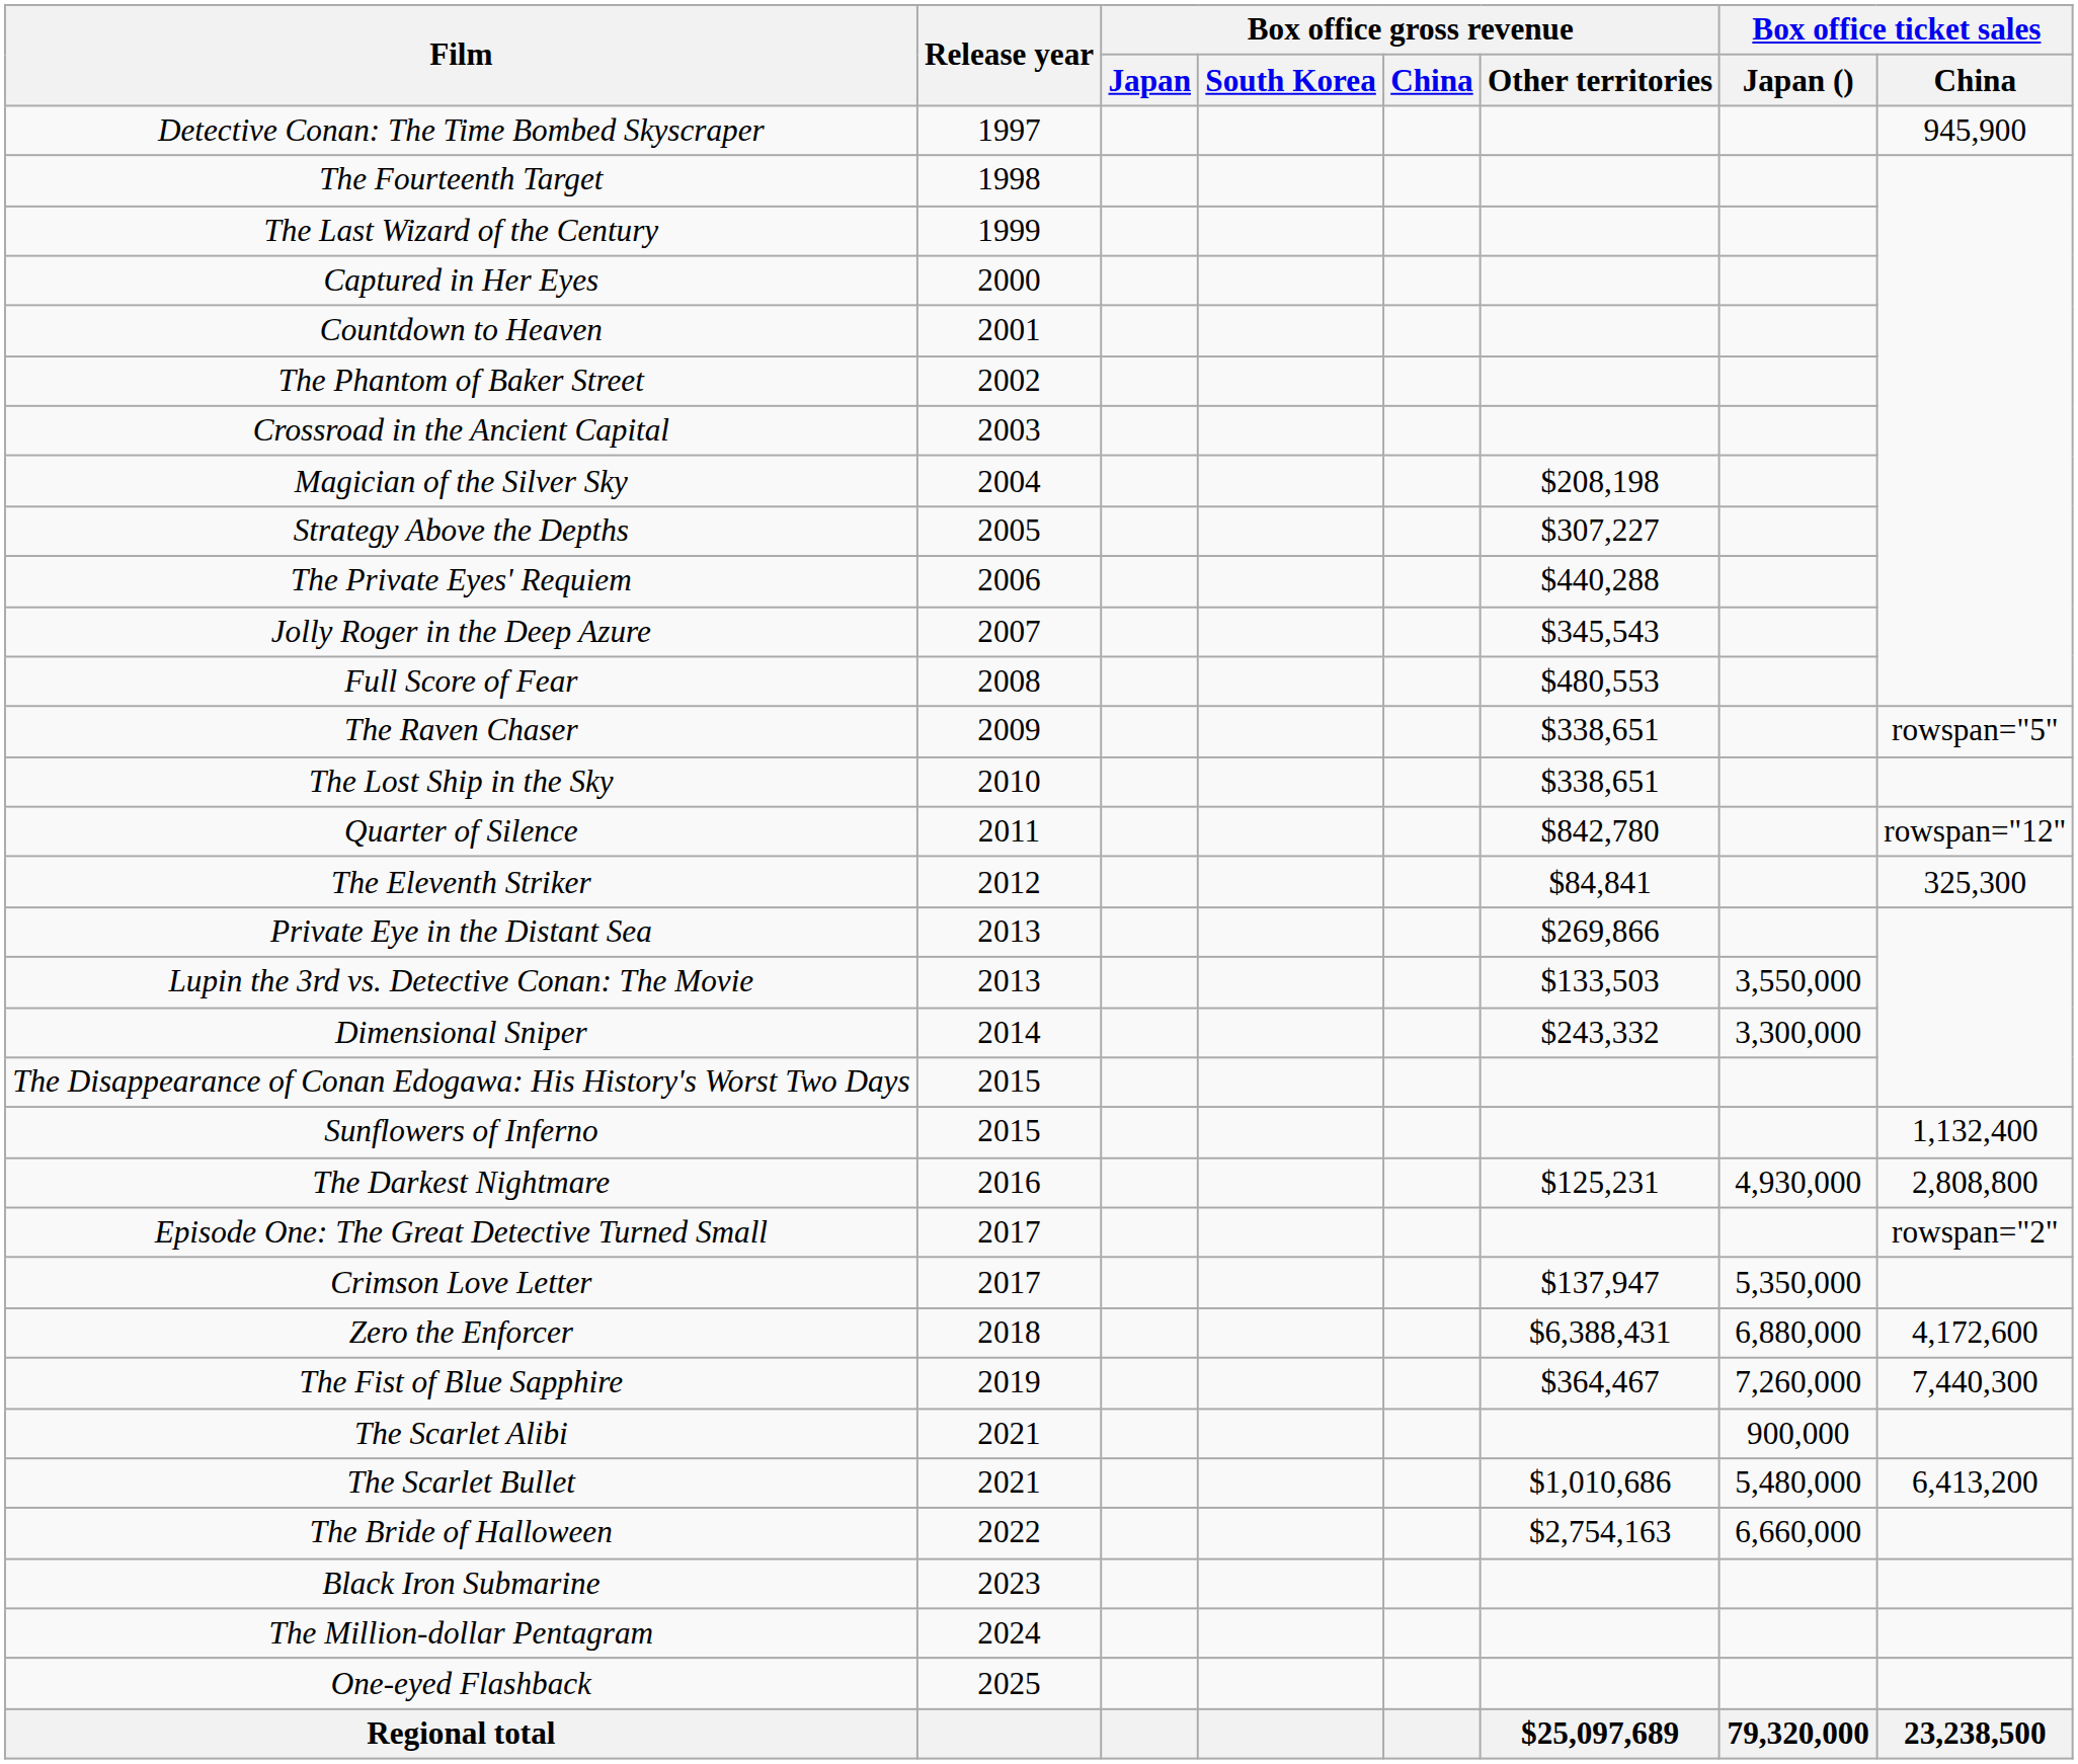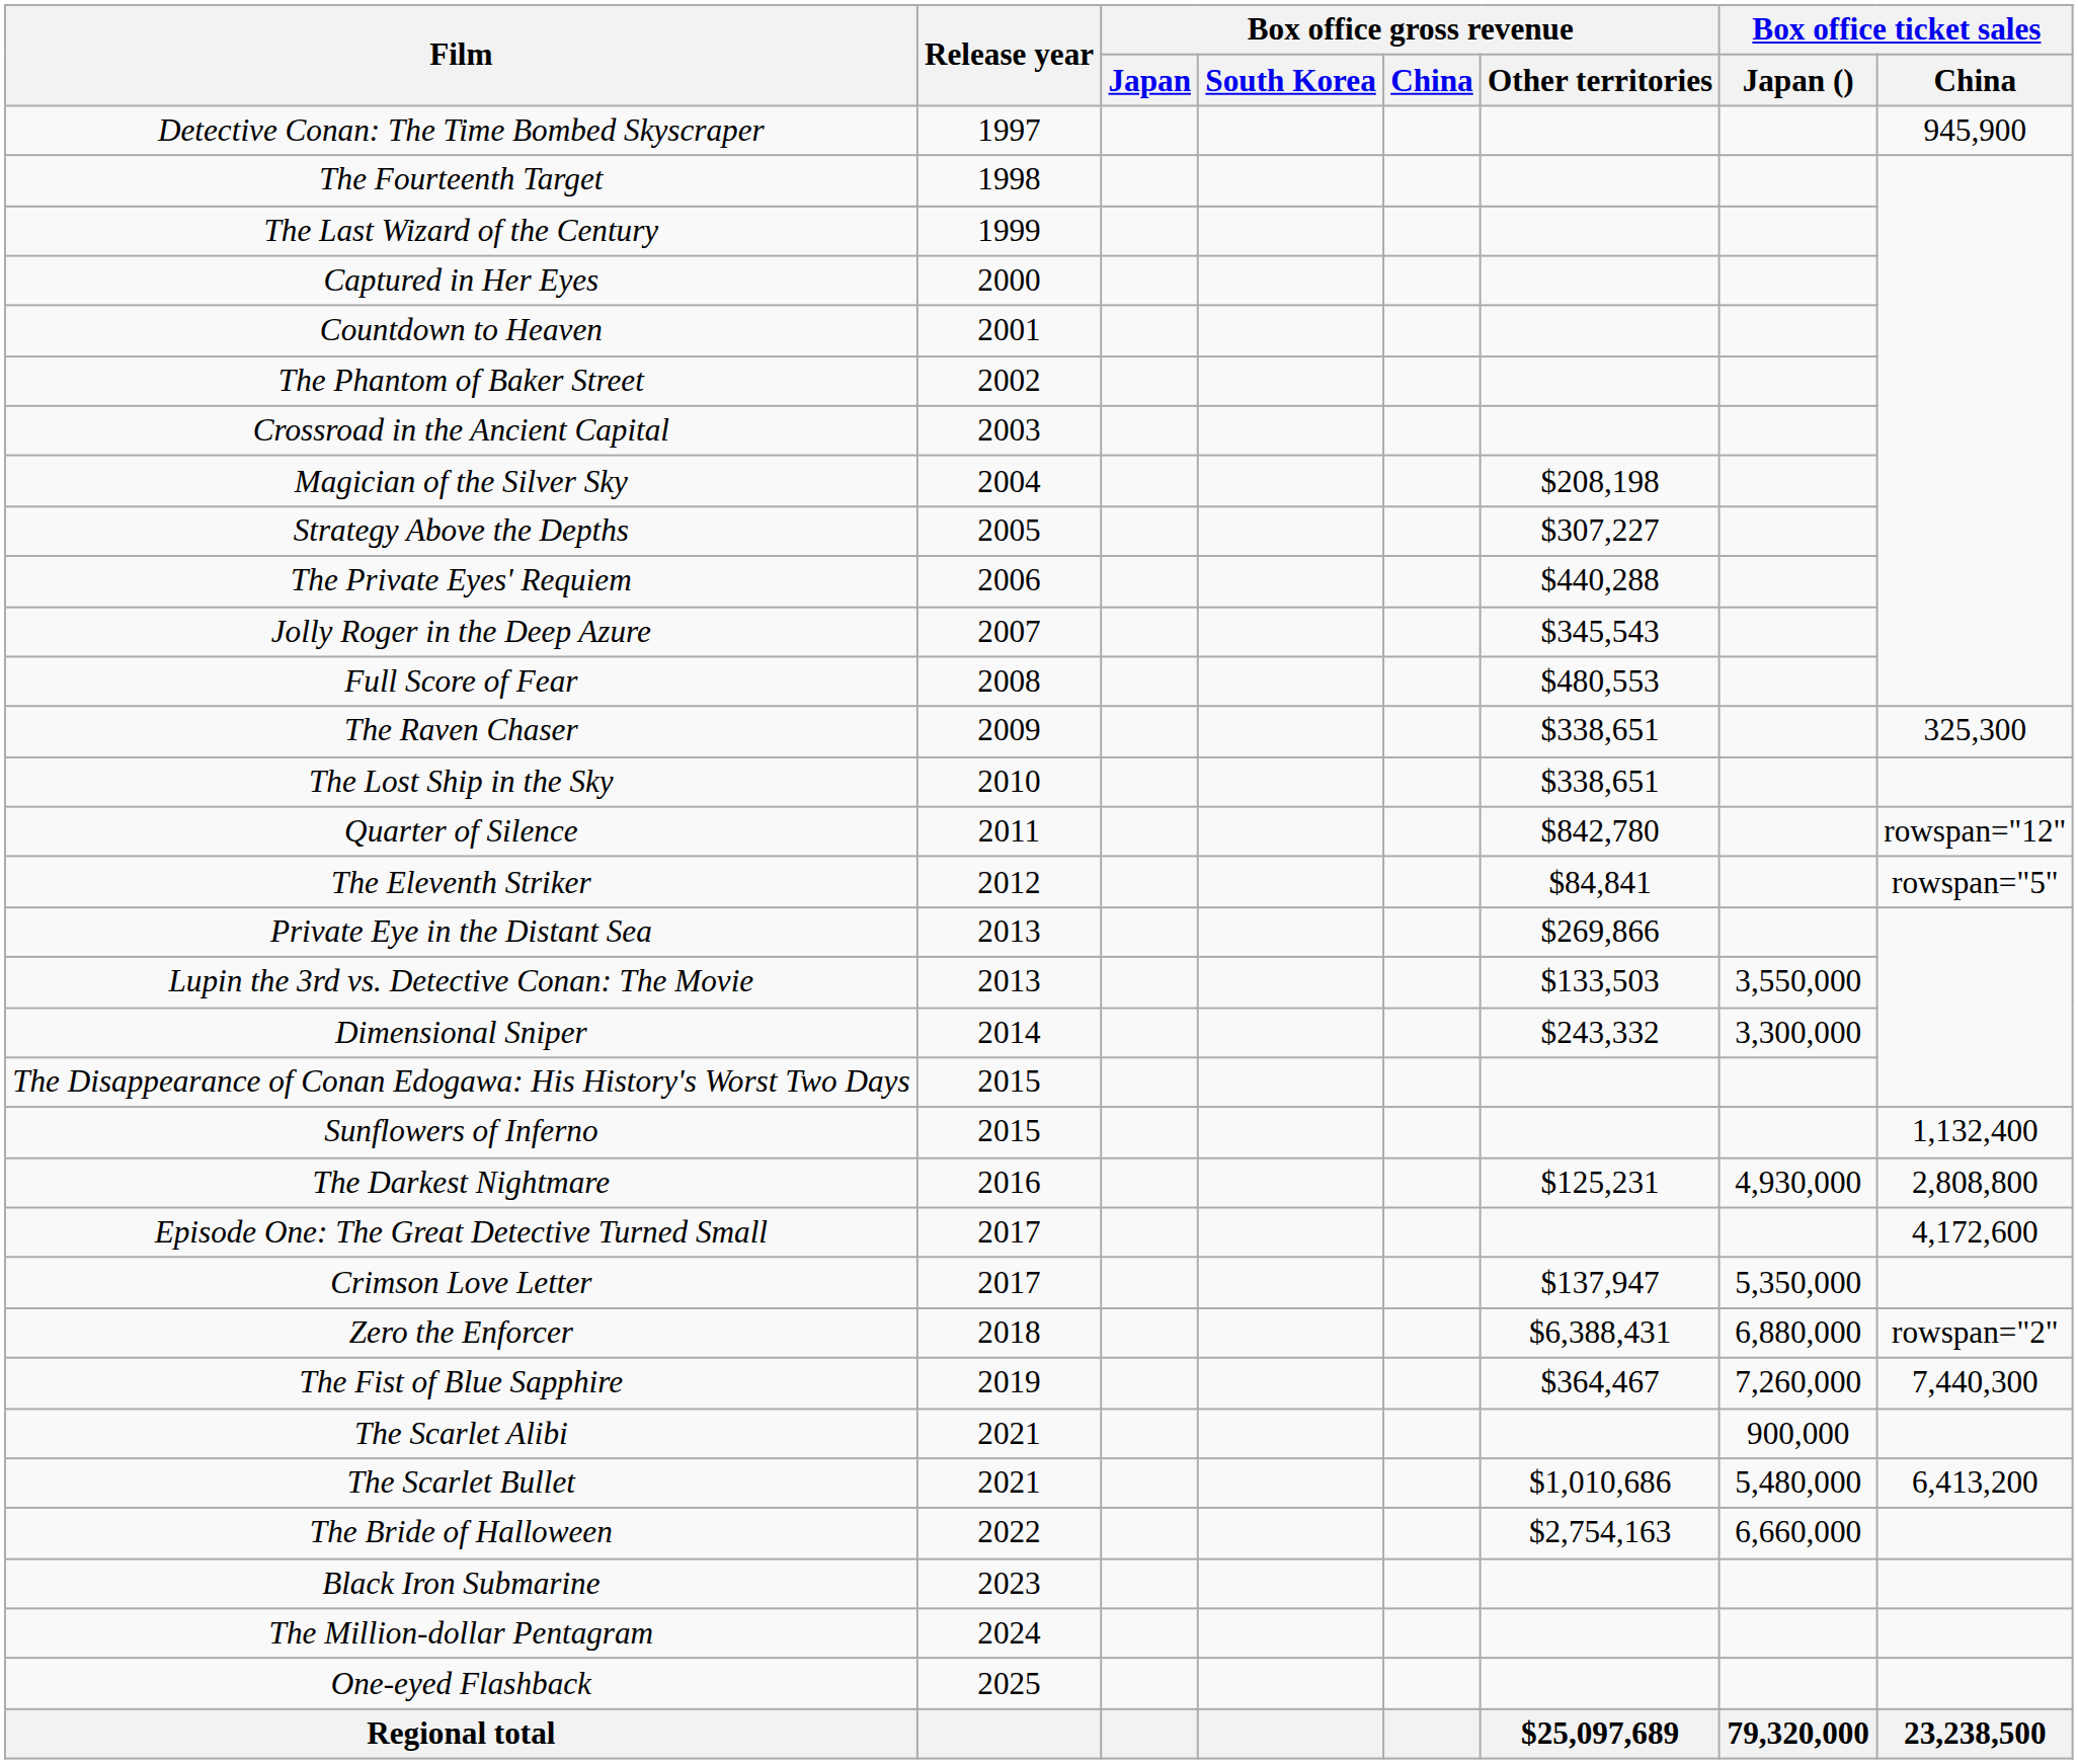The Raven Chaser | Box office ticket sales / China: rowspan="5" -> 325,300
The Eleventh Striker | Box office ticket sales / China: 325,300 -> rowspan="5"
Episode One: The Great Detective Turned Small | Box office ticket sales / China: rowspan="2" -> 4,172,600
Zero the Enforcer | Box office ticket sales / China: 4,172,600 -> rowspan="2"
